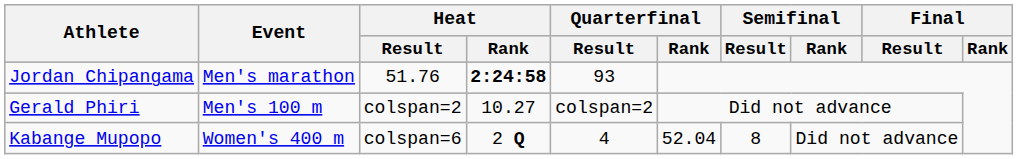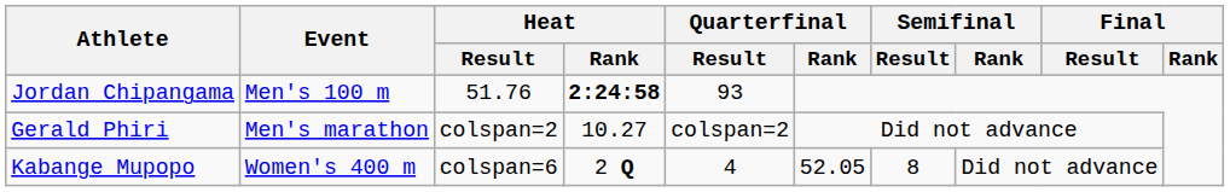Jordan Chipangama | Event: Men's marathon -> Men's 100 m
Gerald Phiri | Event: Men's 100 m -> Men's marathon
Kabange Mupopo | Quarterfinal / Rank: 52.04 -> 52.05
